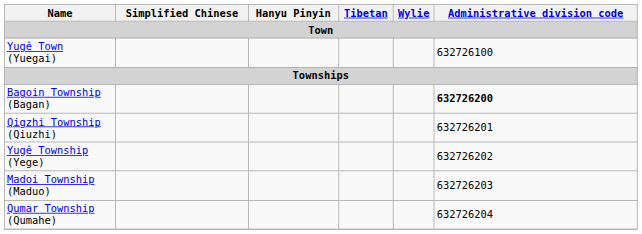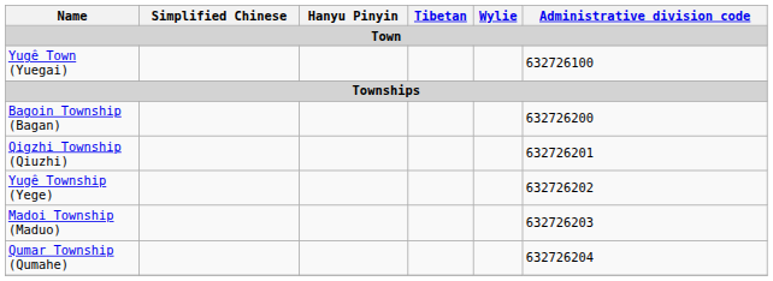Bagoin Township (Bagan) | Administrative division code: bold -> normal
